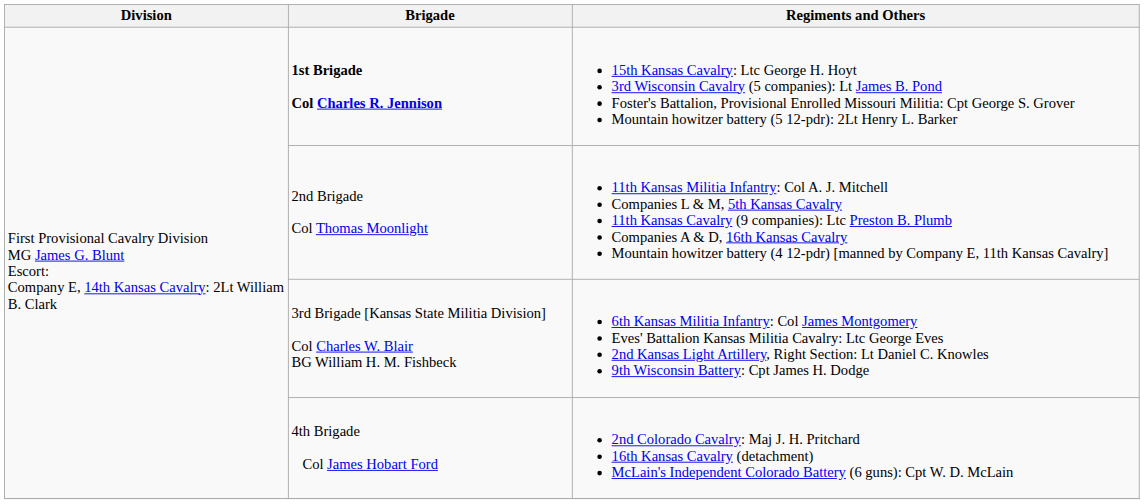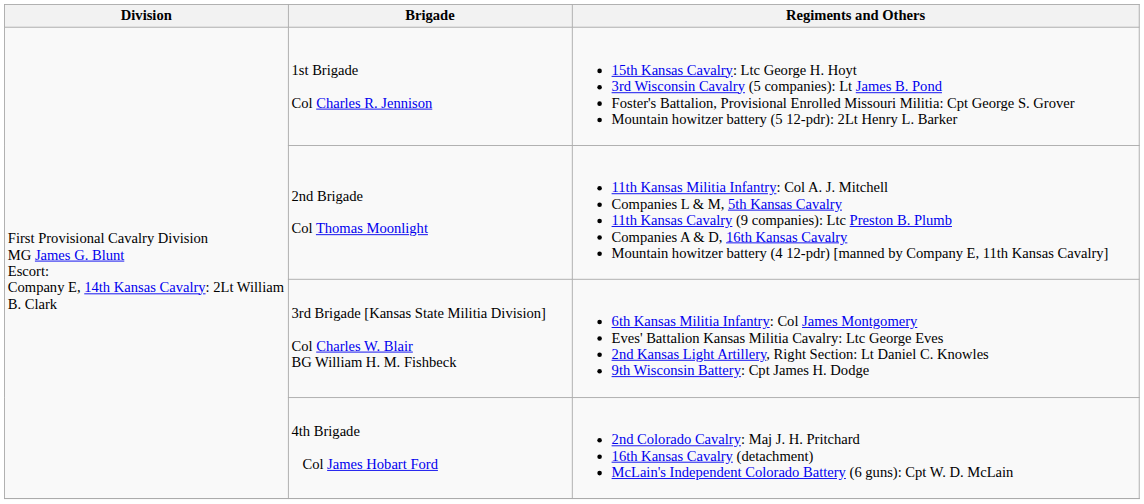1st Brigade Col Charles R. Jennison | Brigade: bold -> normal
